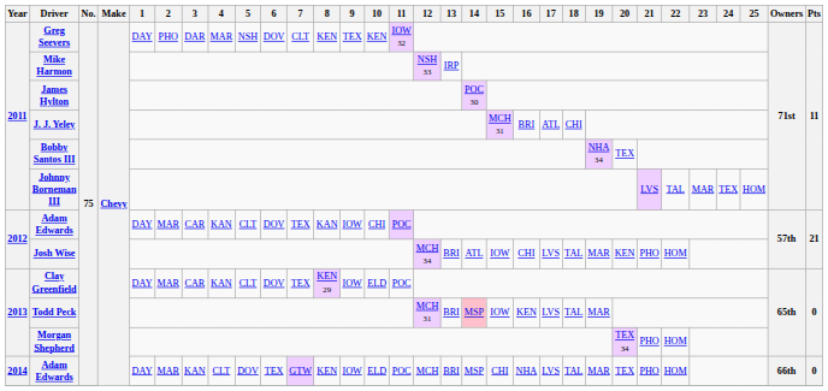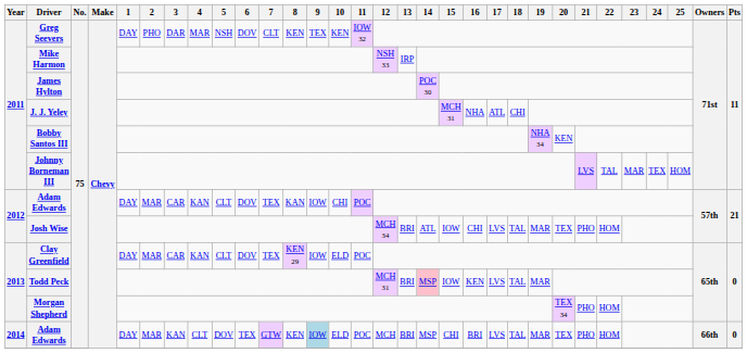J. J. Yeley | 16: BRI -> NHA
Bobby Santos III | 20: TEX -> KEN
Josh Wise | 20: KEN -> TEX
2014 / Adam Edwards | 9: no background -> lightblue background
2014 / Adam Edwards | 16: NHA -> BRI
